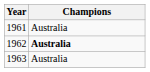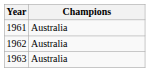1962 | Champions: bold -> normal
